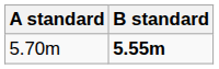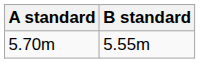5.70m | B standard: bold -> normal
